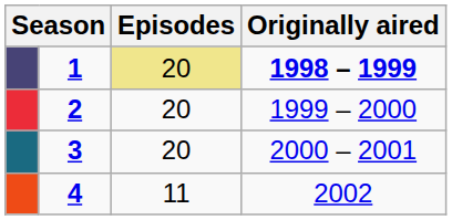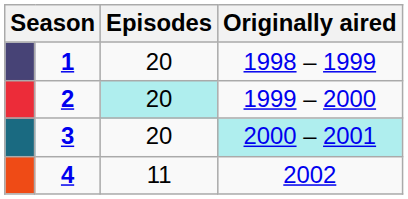1 | Episodes: khaki background -> no background
1 | Originally aired: bold -> normal
2 | Episodes: no background -> paleturquoise background
3 | Originally aired: no background -> paleturquoise background
